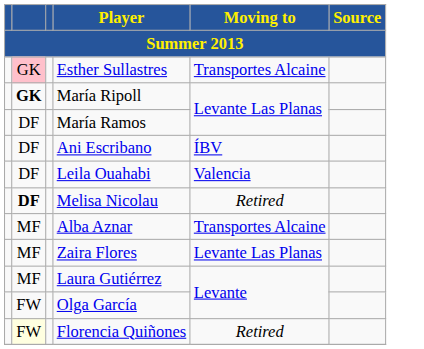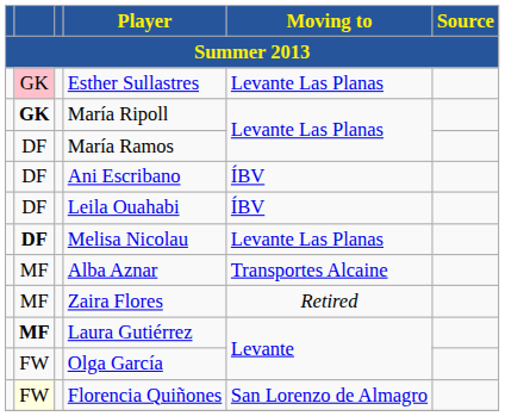Esther Sullastres | Moving to: Transportes Alcaine -> Levante Las Planas
Leila Ouahabi | Moving to: Valencia -> ÍBV
Melisa Nicolau | Moving to: Retired -> Levante Las Planas
Zaira Flores | Moving to: Levante Las Planas -> Retired
Laura Gutiérrez | column 2: normal -> bold
Florencia Quiñones | Moving to: Retired -> San Lorenzo de Almagro
